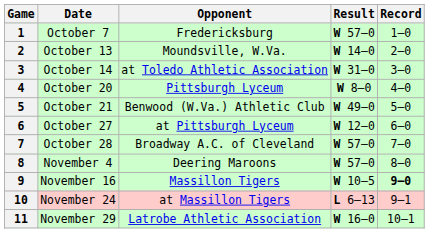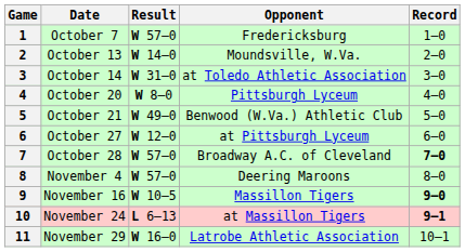columns swapped: Opponent <-> Result
7 | Record: normal -> bold
10 | Record: normal -> bold
